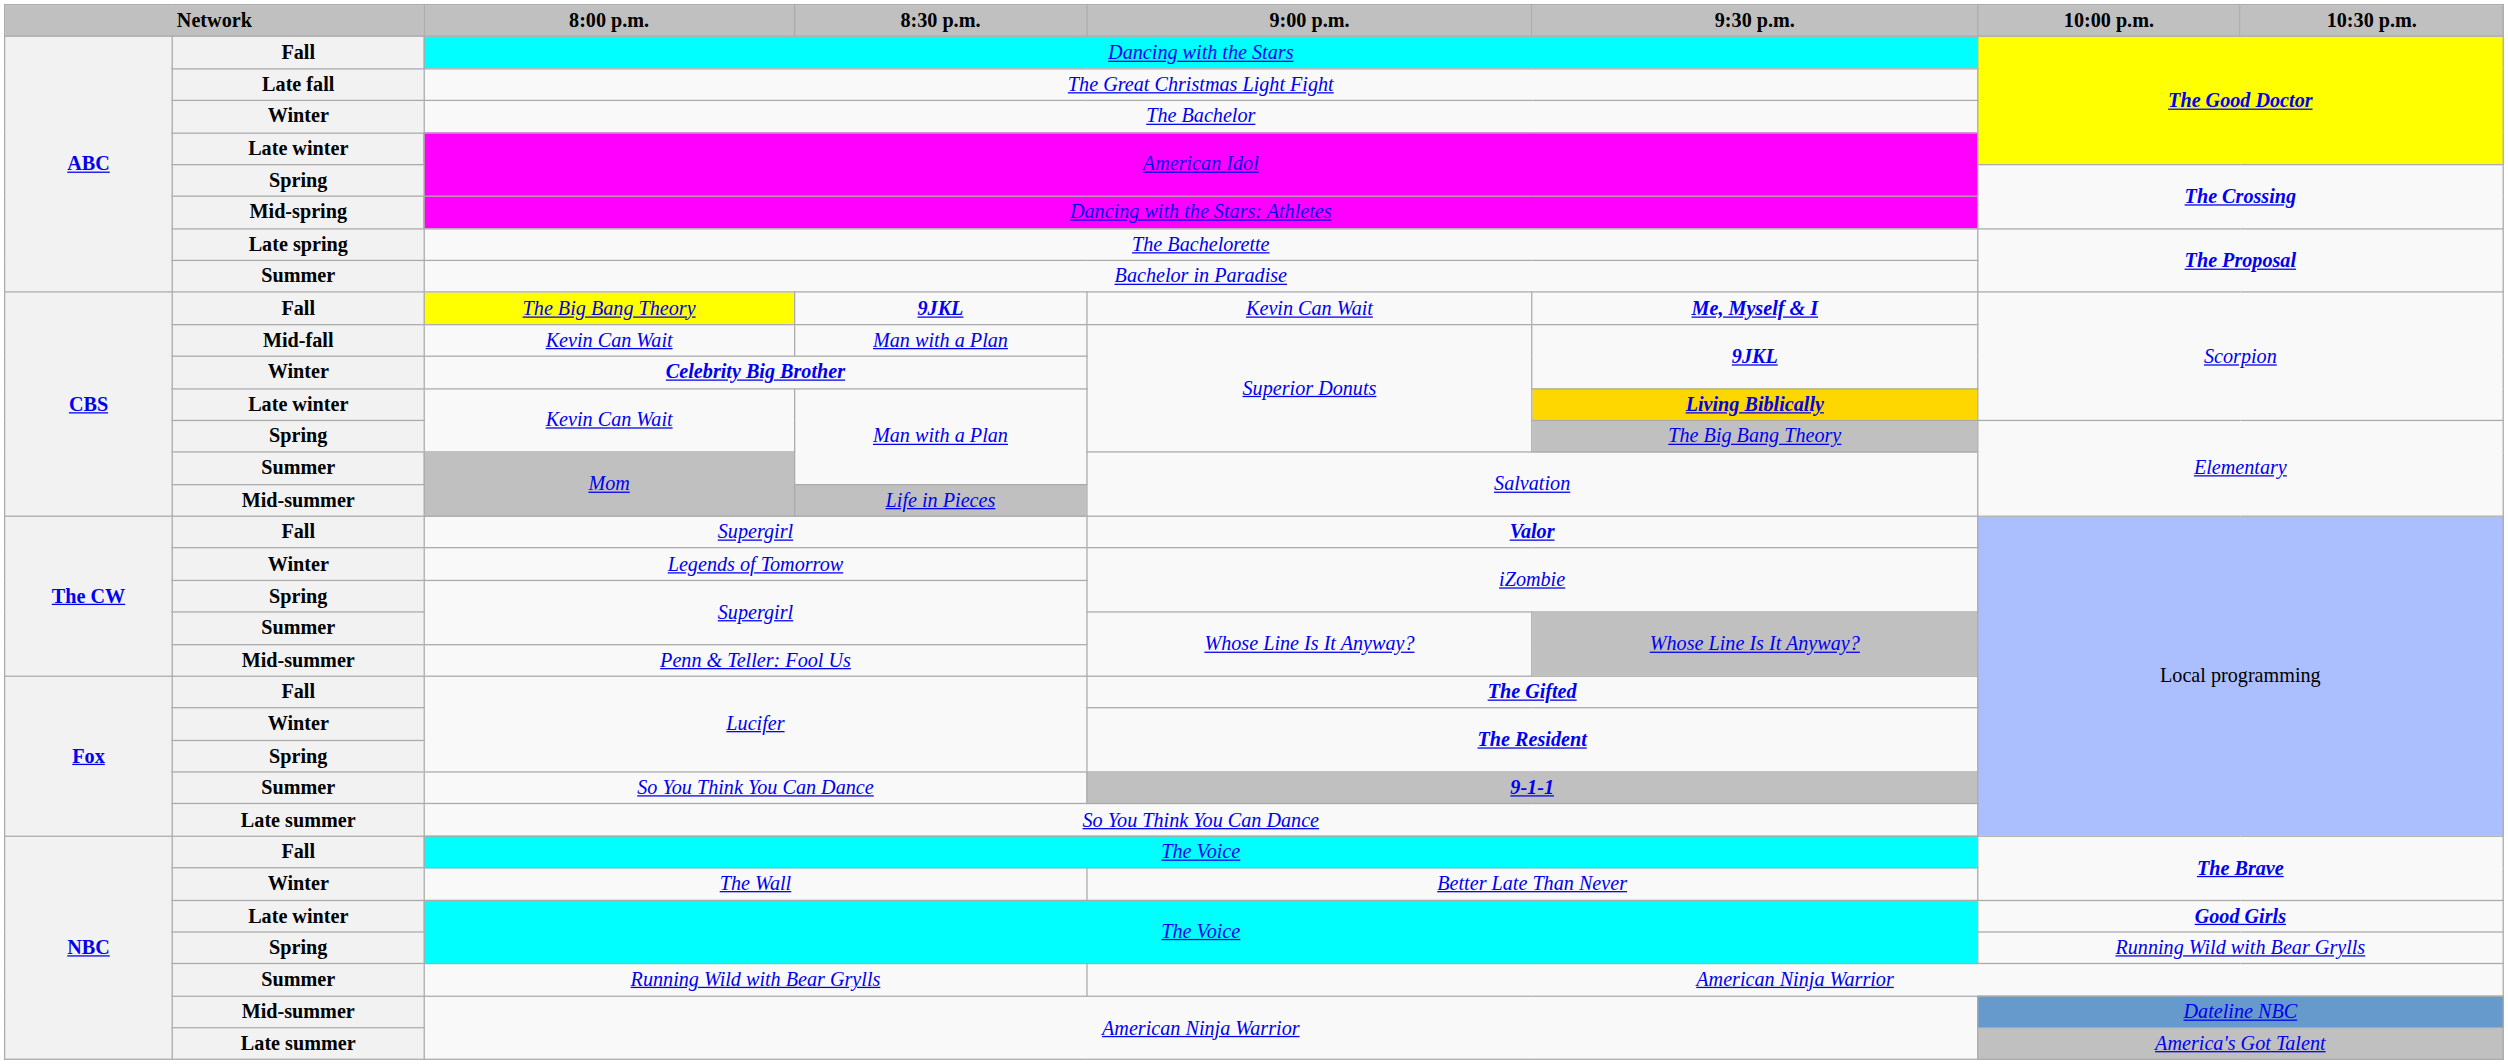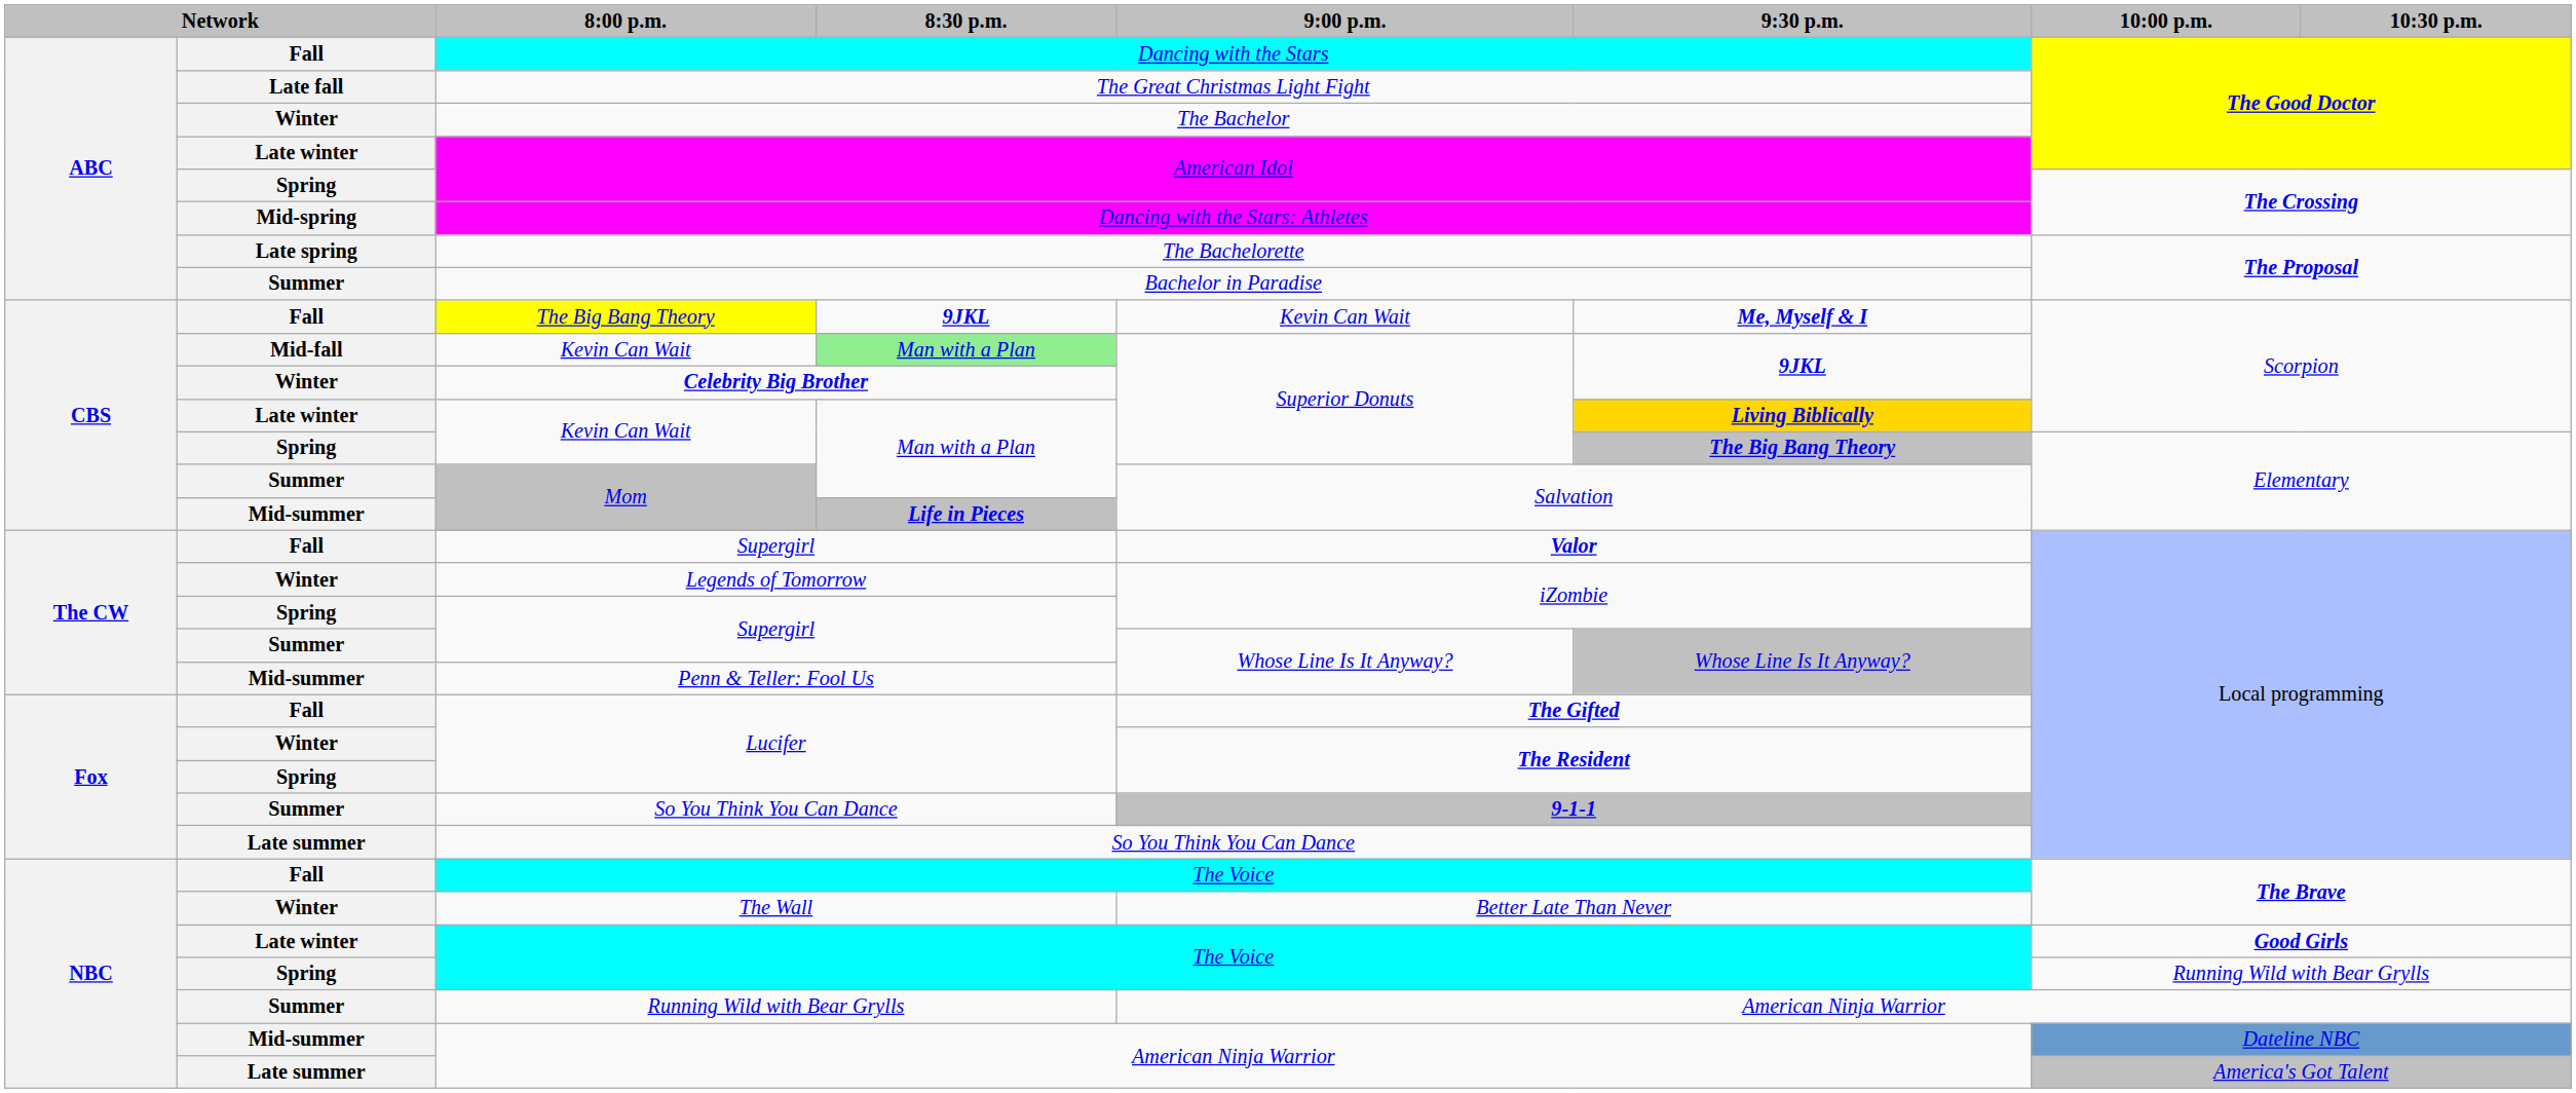Mid-fall / Kevin Can Wait | 8:30 p.m.: no background -> lightgreen background
Spring / Kevin Can Wait | 9:30 p.m.: normal -> bold
Mid-summer / Mom | 8:30 p.m.: normal -> bold
